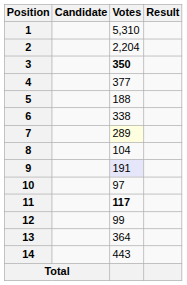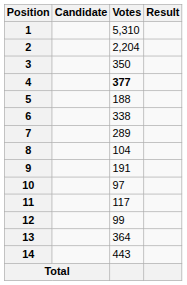3 | Votes: bold -> normal
4 | Votes: normal -> bold
7 | Votes: lightyellow background -> no background
9 | Votes: lavender background -> no background
11 | Votes: bold -> normal
